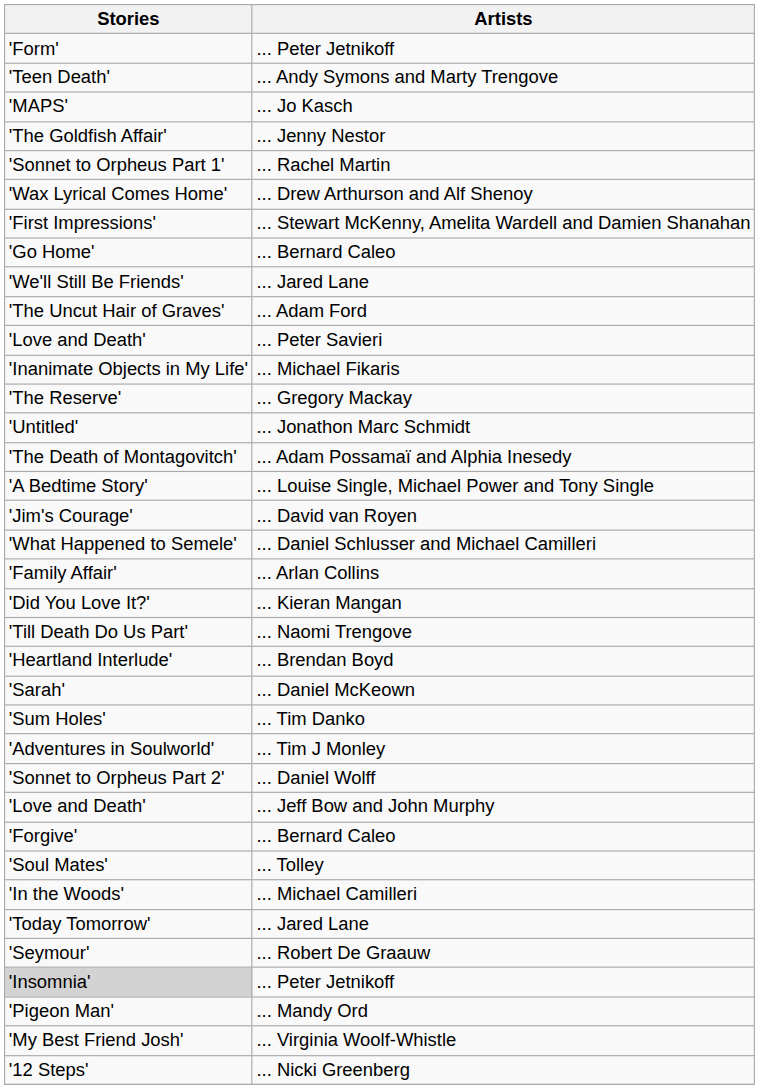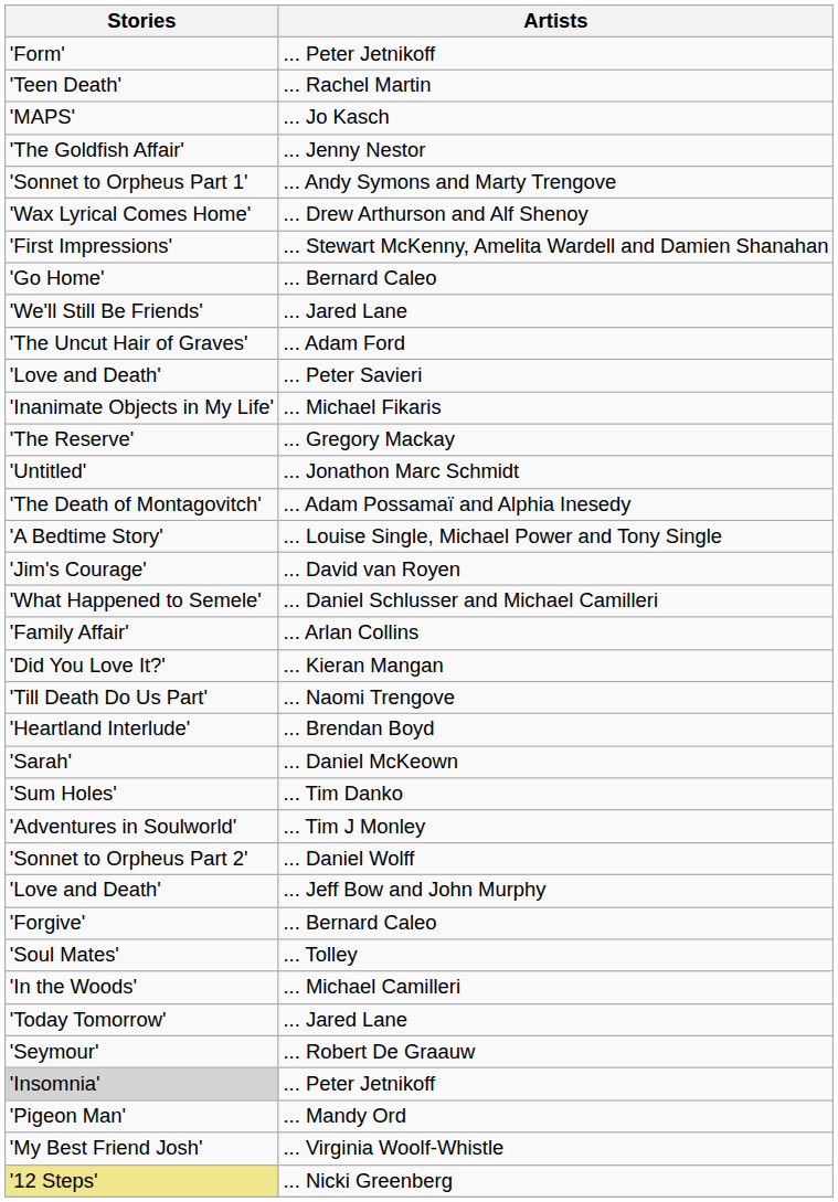row 3 | Artists: ... Andy Symons and Marty Trengove -> ... Rachel Martin
row 6 | Artists: ... Rachel Martin -> ... Andy Symons and Marty Trengove
row 37 | Stories: no background -> khaki background
